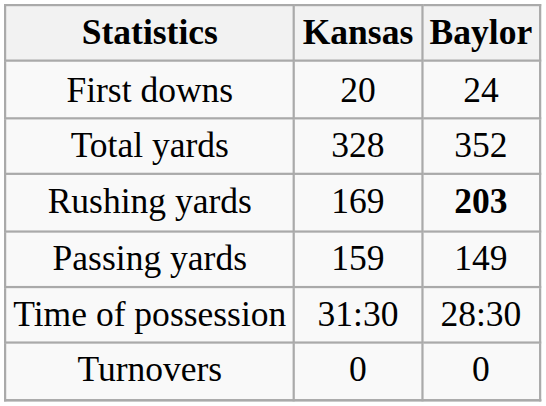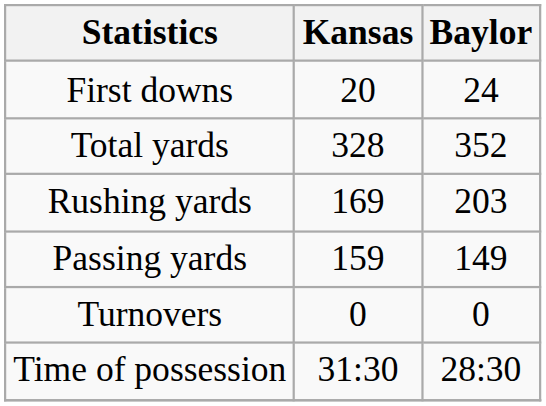Rushing yards | Baylor: bold -> normal
rows swapped: Turnovers <-> Time of possession
